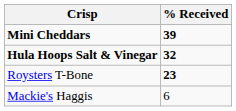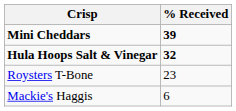Roysters T-Bone | % Received: bold -> normal
